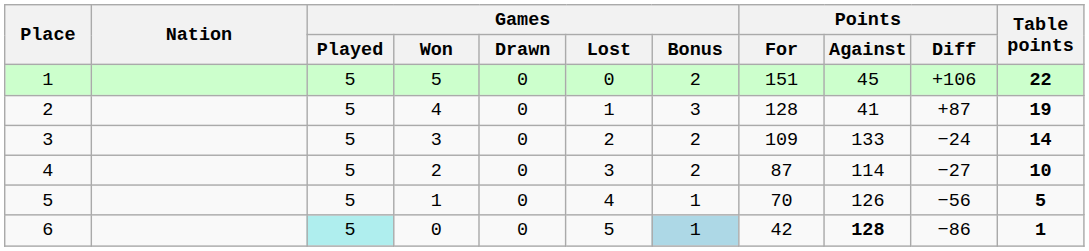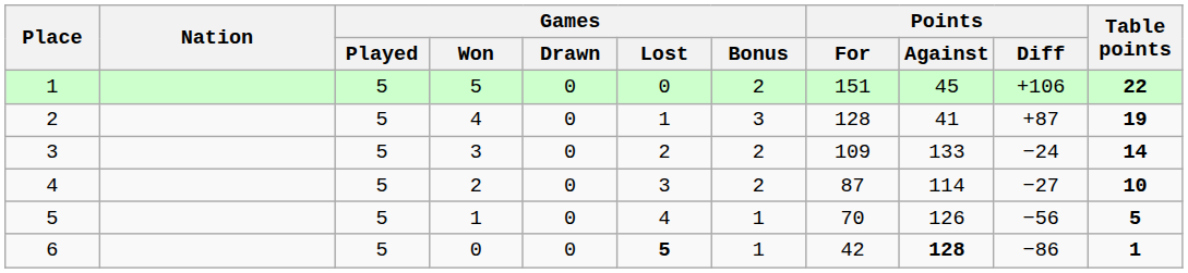6 | Games / Played: paleturquoise background -> no background
6 | Games / Lost: normal -> bold
6 | Games / Bonus: lightblue background -> no background
